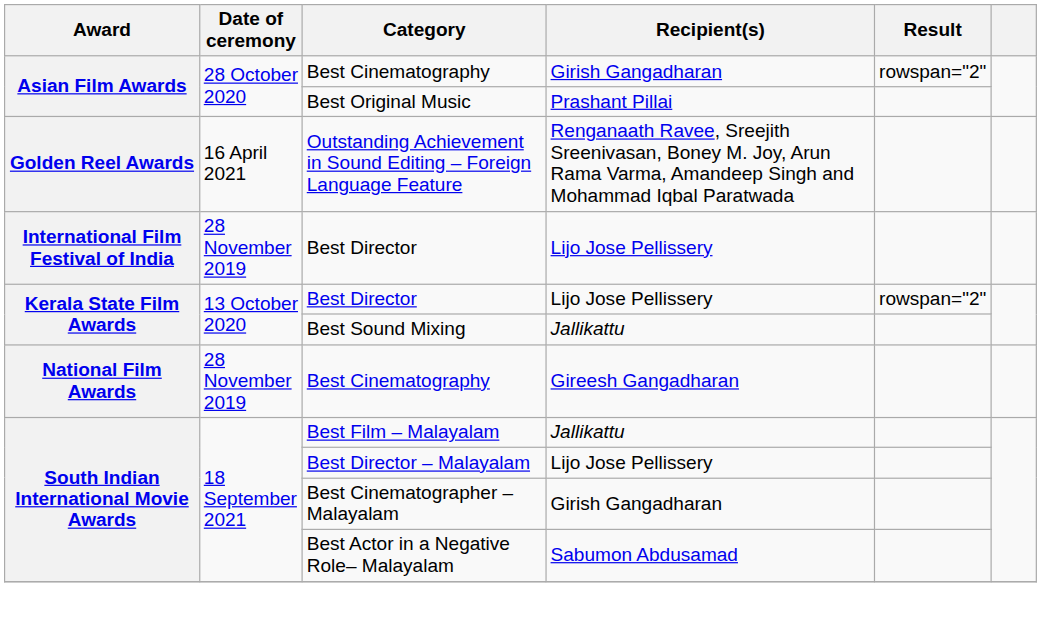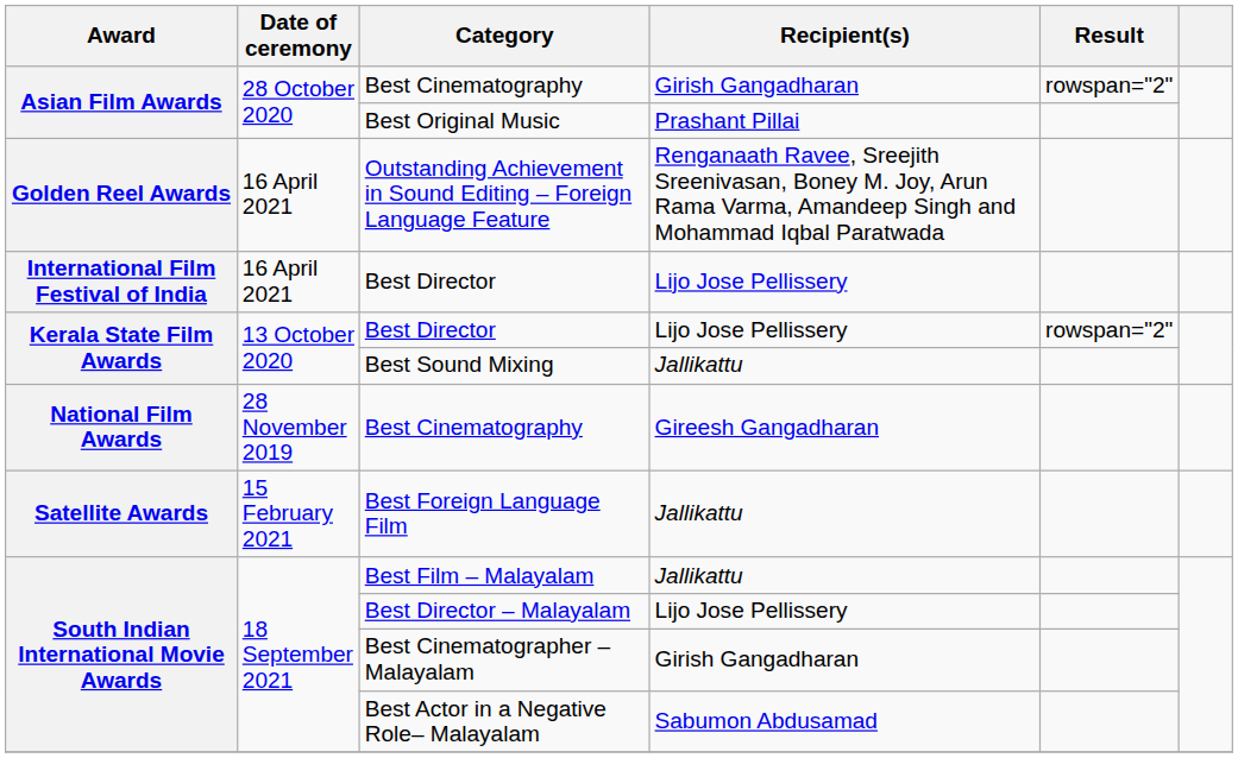International Film Festival of India / Best Director | Date of ceremony: 28 November 2019 -> 16 April 2021
+ row: Satellite Awards | 15 February 2021 | Best Foreign Language Film | Jallikattu
